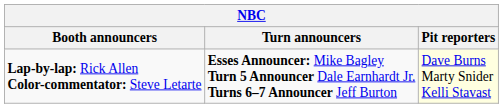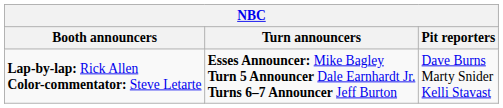Lap-by-lap: Rick Allen Color-commentator: Steve Letarte | Pit reporters: lightyellow background -> no background
